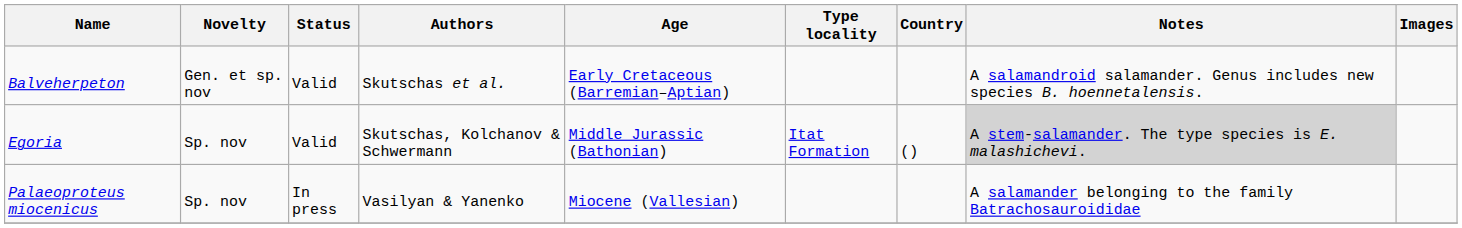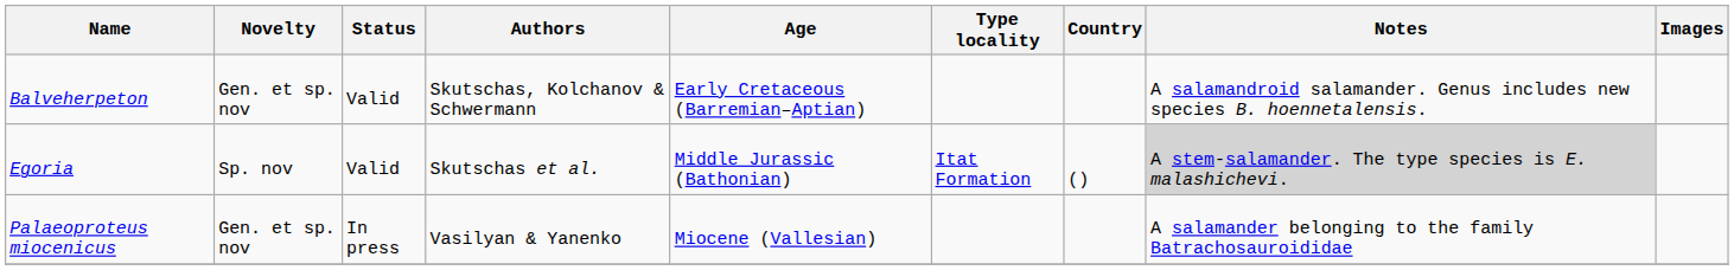Balveherpeton | Authors: Skutschas et al. -> Skutschas, Kolchanov & Schwermann
Egoria | Authors: Skutschas, Kolchanov & Schwermann -> Skutschas et al.
Palaeoproteus miocenicus | Novelty: Sp. nov -> Gen. et sp. nov
